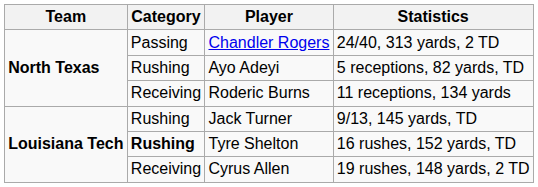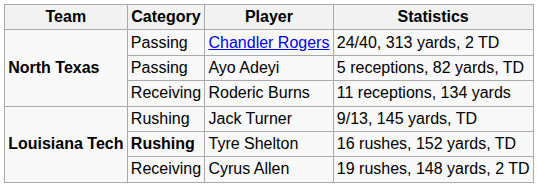Ayo Adeyi | Category: Rushing -> Passing
